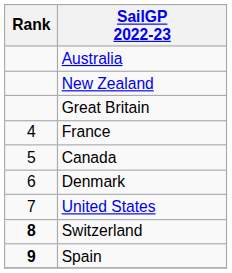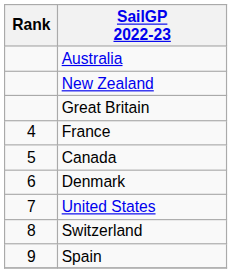Switzerland | Rank: bold -> normal
Spain | Rank: bold -> normal
